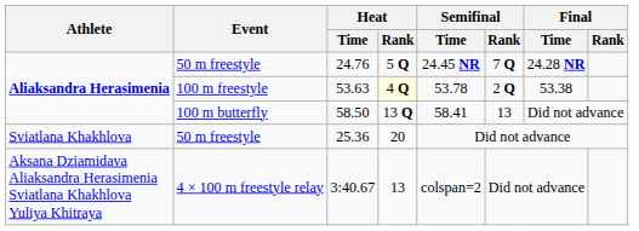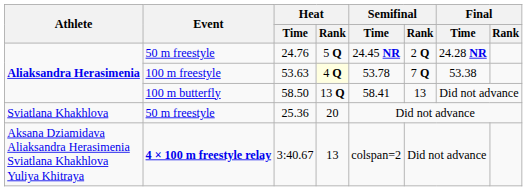24.76 | Semifinal / Rank: 7 Q -> 2 Q
53.63 | Semifinal / Rank: 2 Q -> 7 Q
3:40.67 | Event: normal -> bold
